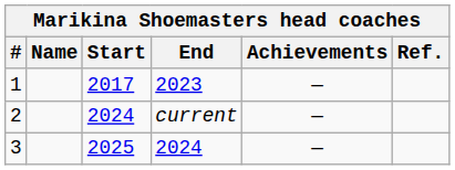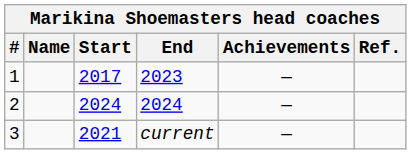2 | End: current -> 2024
3 | Start: 2025 -> 2021
3 | End: 2024 -> current
